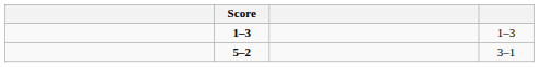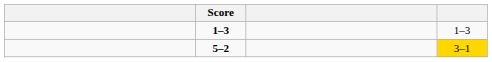5–2 | column 4: no background -> gold background
